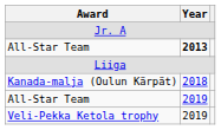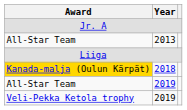All-Star Team / 2013 | Year: bold -> normal
Kanada-malja (Oulun Kärpät) | Award: no background -> gold background
